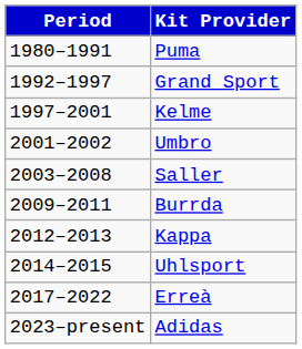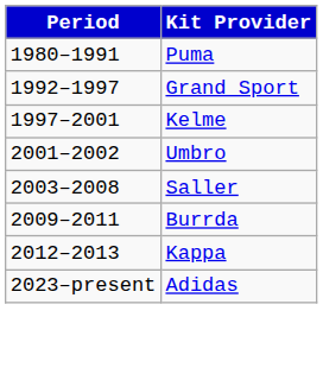- row: 2014–2015 | Uhlsport
- row: 2017–2022 | Erreà
